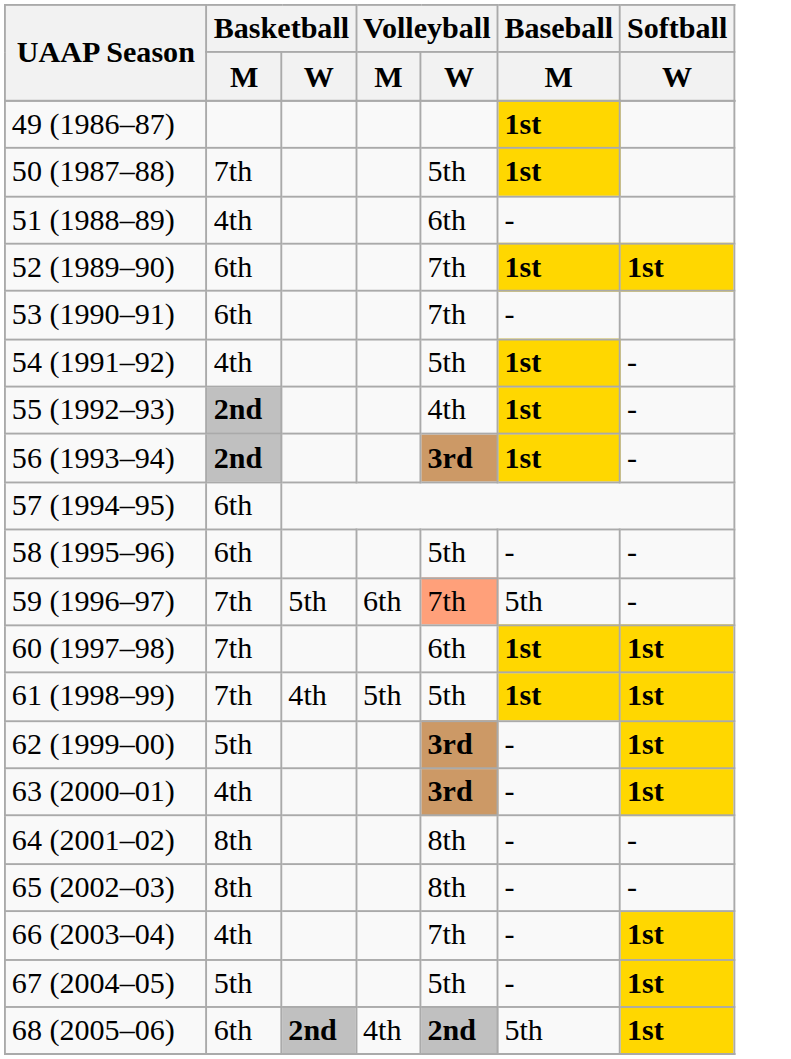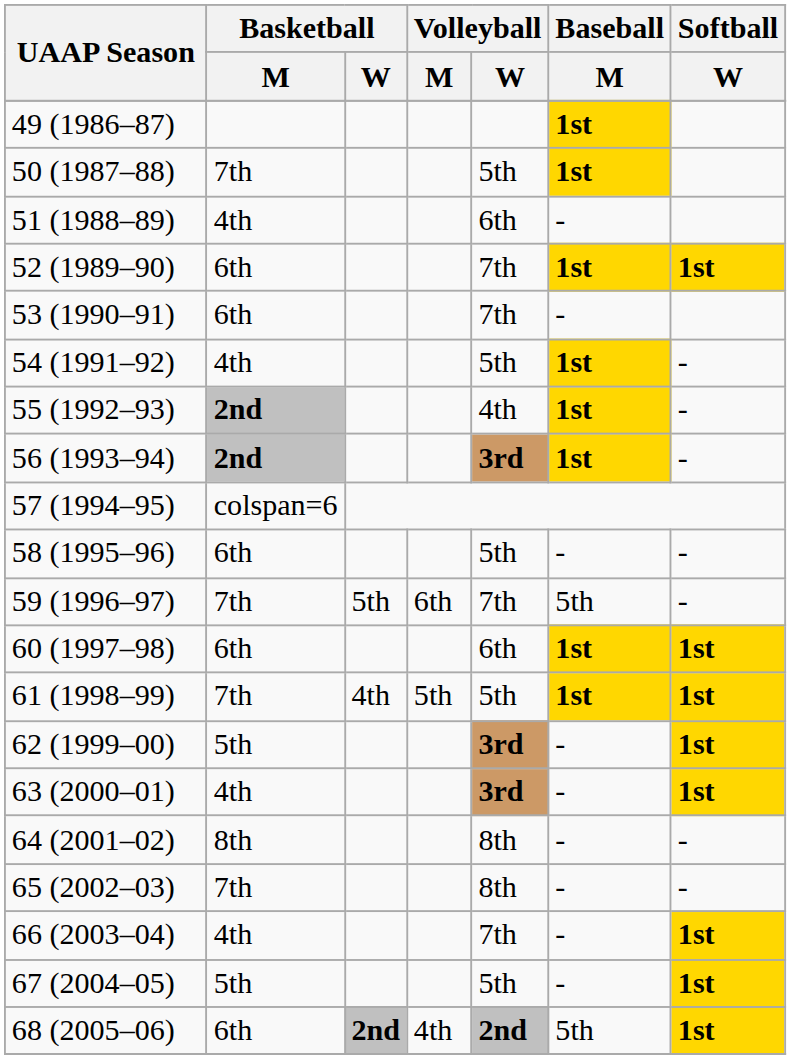57 (1994–95) | Basketball / M: 6th -> colspan=6
59 (1996–97) | Volleyball / W: lightsalmon background -> no background
60 (1997–98) | Basketball / M: 7th -> 6th
65 (2002–03) | Basketball / M: 8th -> 7th
